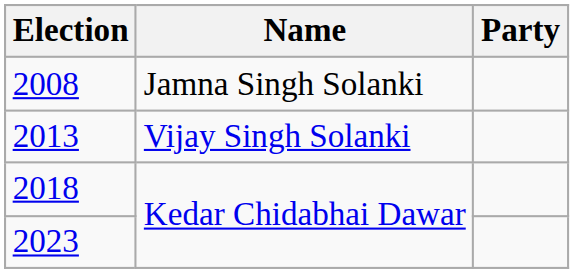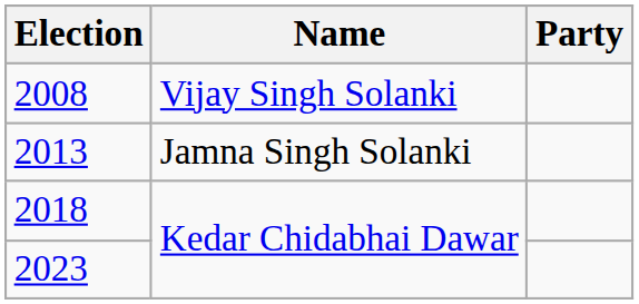2008 | Name: Jamna Singh Solanki -> Vijay Singh Solanki
2013 | Name: Vijay Singh Solanki -> Jamna Singh Solanki
